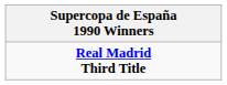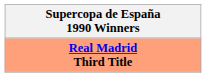row 2 | column 1: no background -> lightsalmon background
